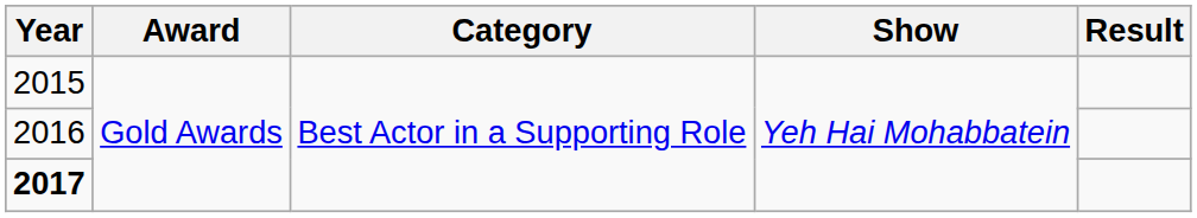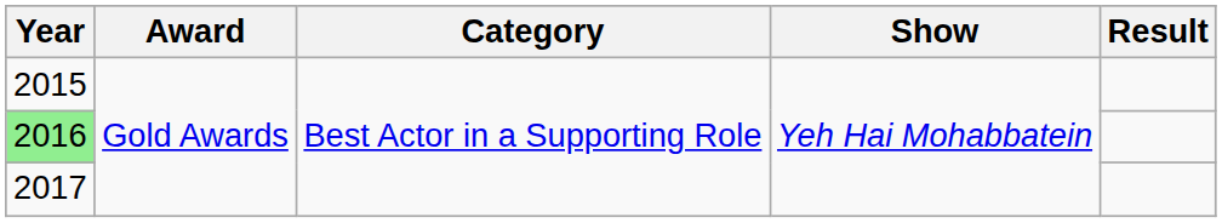2016 | Year: no background -> lightgreen background
2017 | Year: bold -> normal
